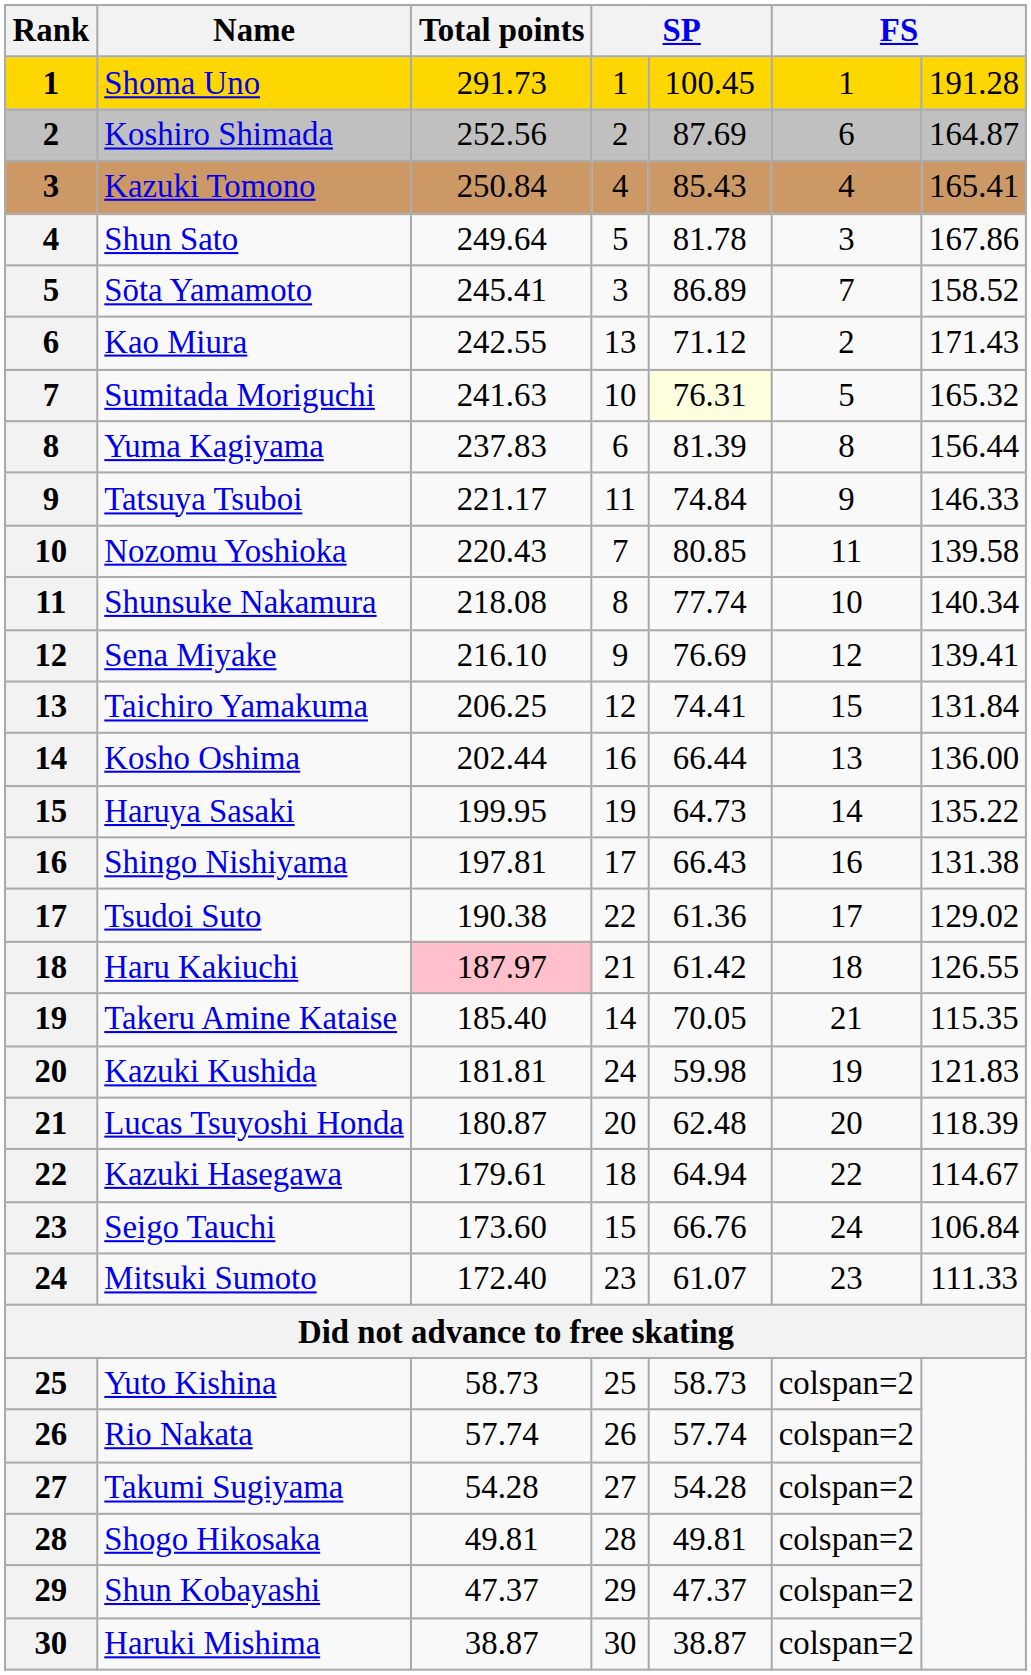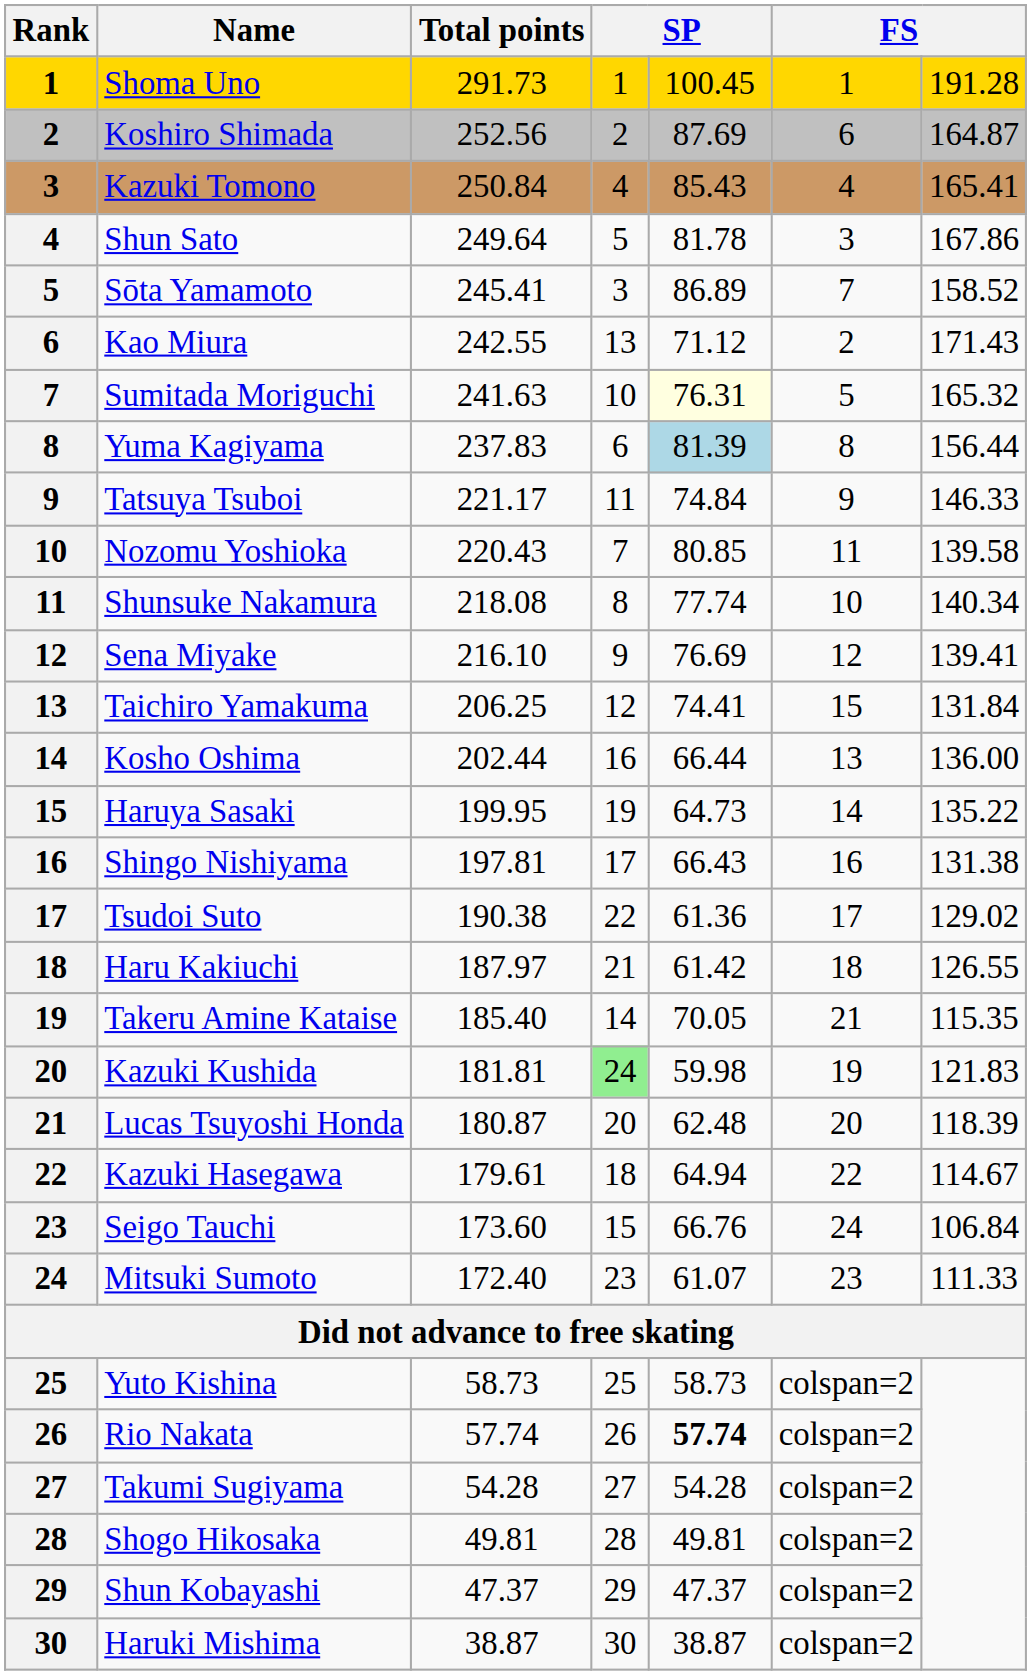Yuma Kagiyama | column 5: no background -> lightblue background
Haru Kakiuchi | Total points: pink background -> no background
Kazuki Kushida | column 4: no background -> lightgreen background
Rio Nakata | column 5: normal -> bold
